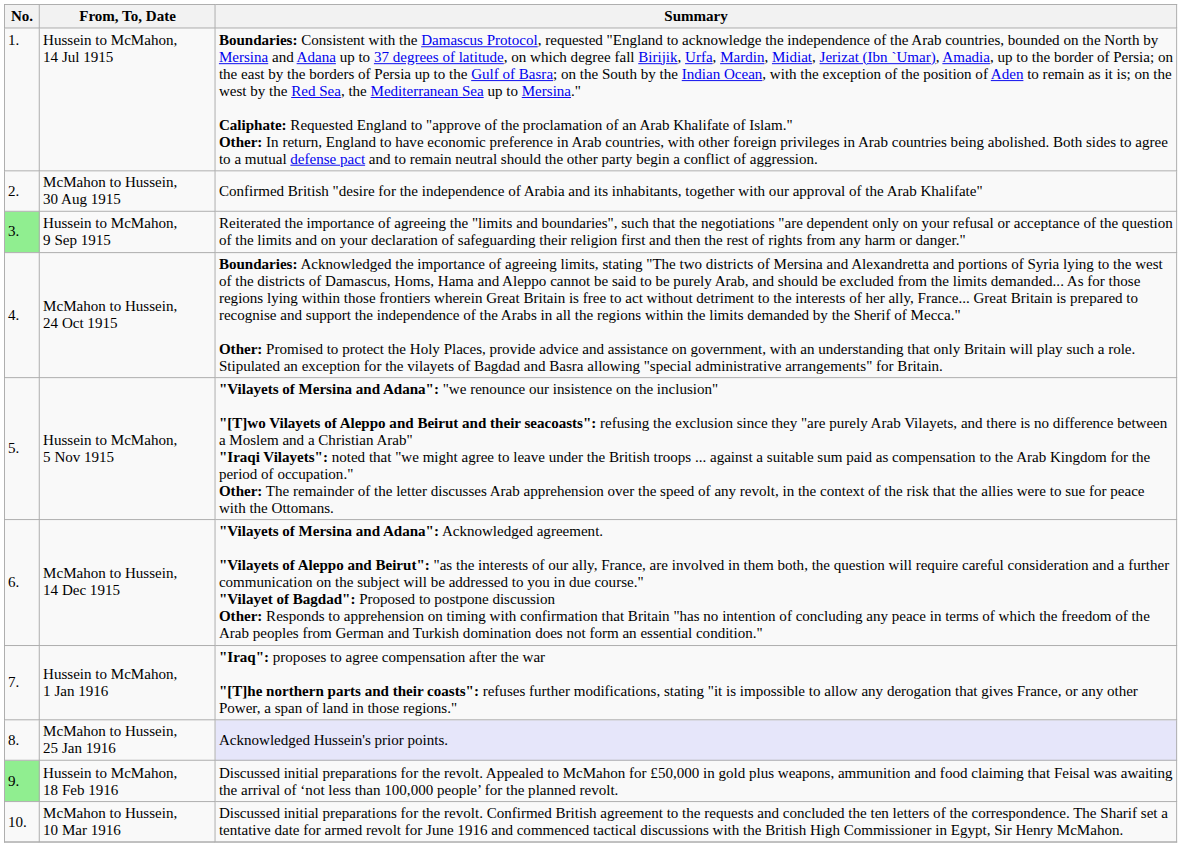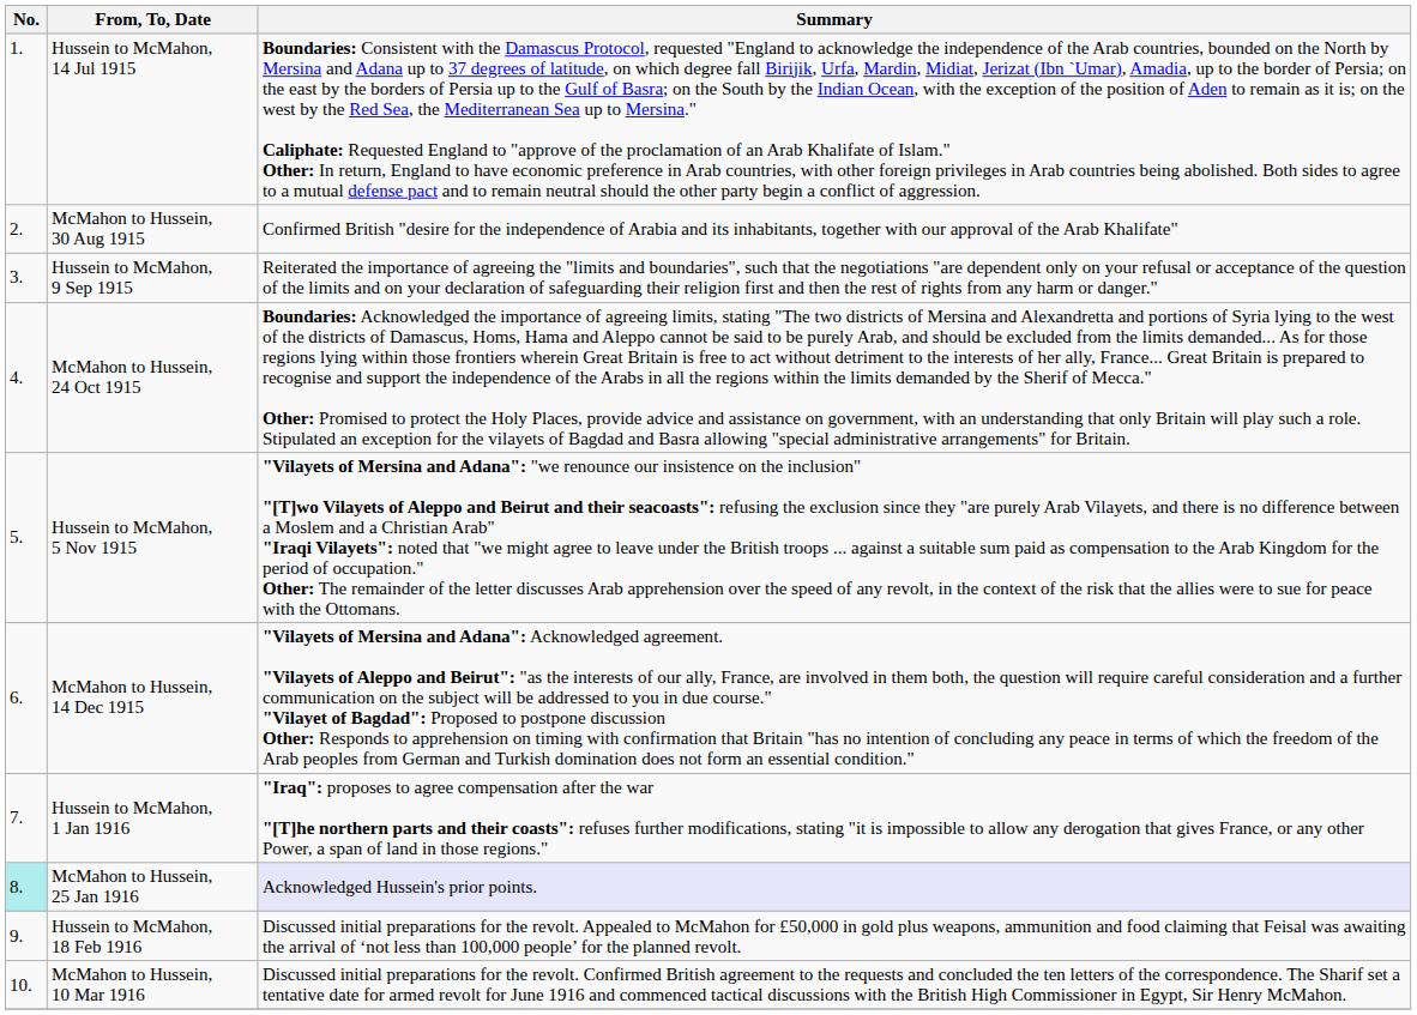Hussein to McMahon, 9 Sep 1915 | No.: lightgreen background -> no background
McMahon to Hussein, 25 Jan 1916 | No.: no background -> paleturquoise background
Hussein to McMahon, 18 Feb 1916 | No.: lightgreen background -> no background
